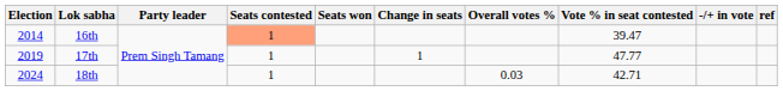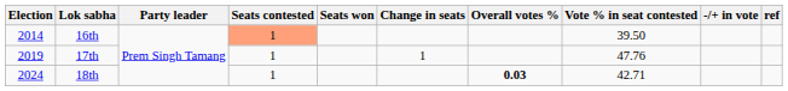16th | Vote % in seat contested: 39.47 -> 39.50
17th | Vote % in seat contested: 47.77 -> 47.76
18th | Overall votes %: normal -> bold
